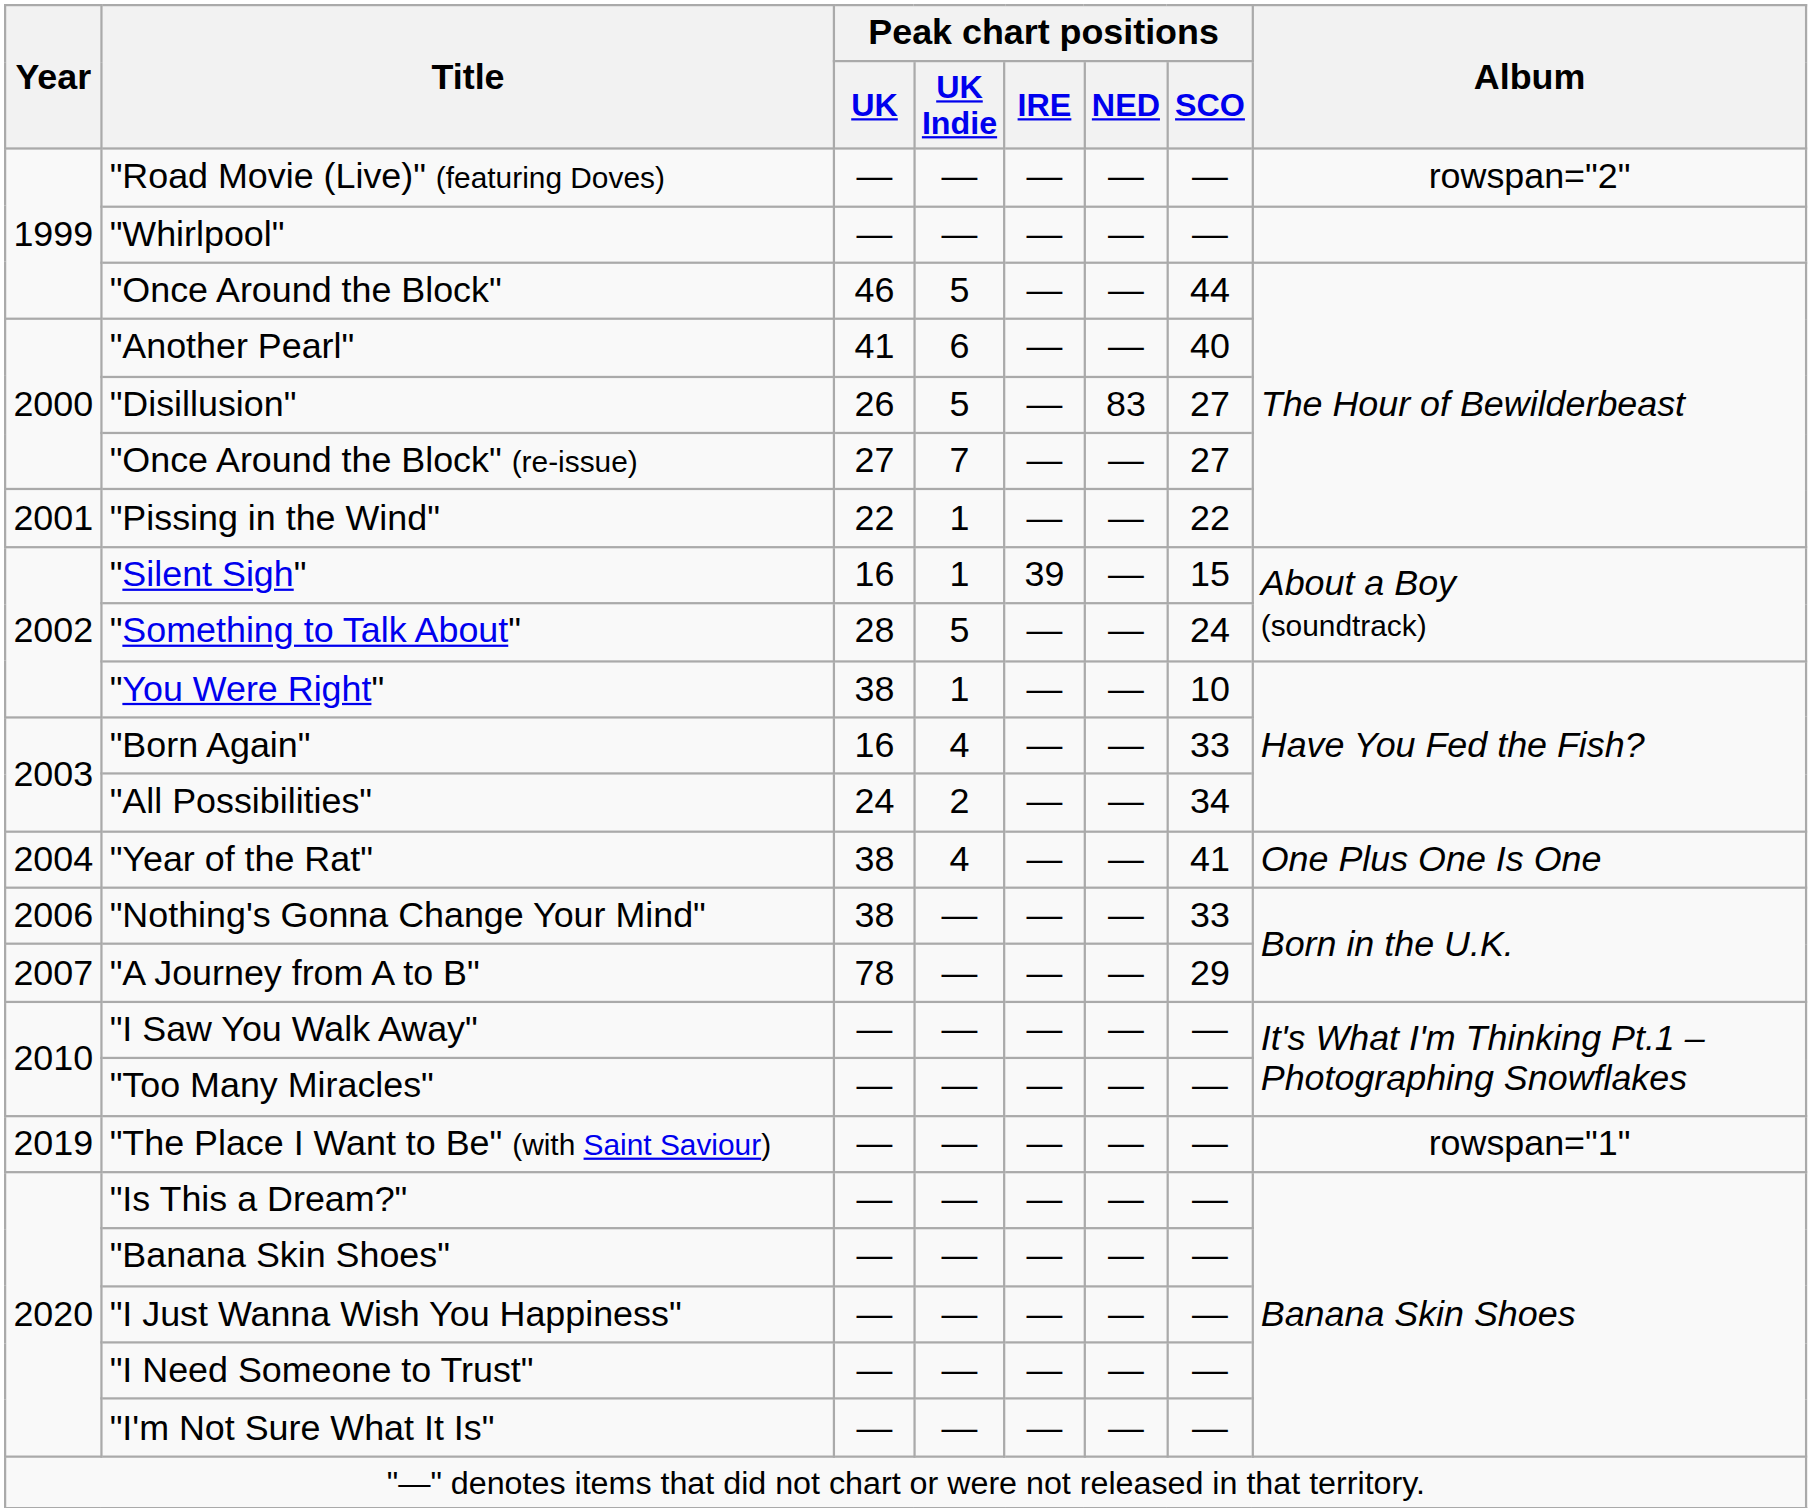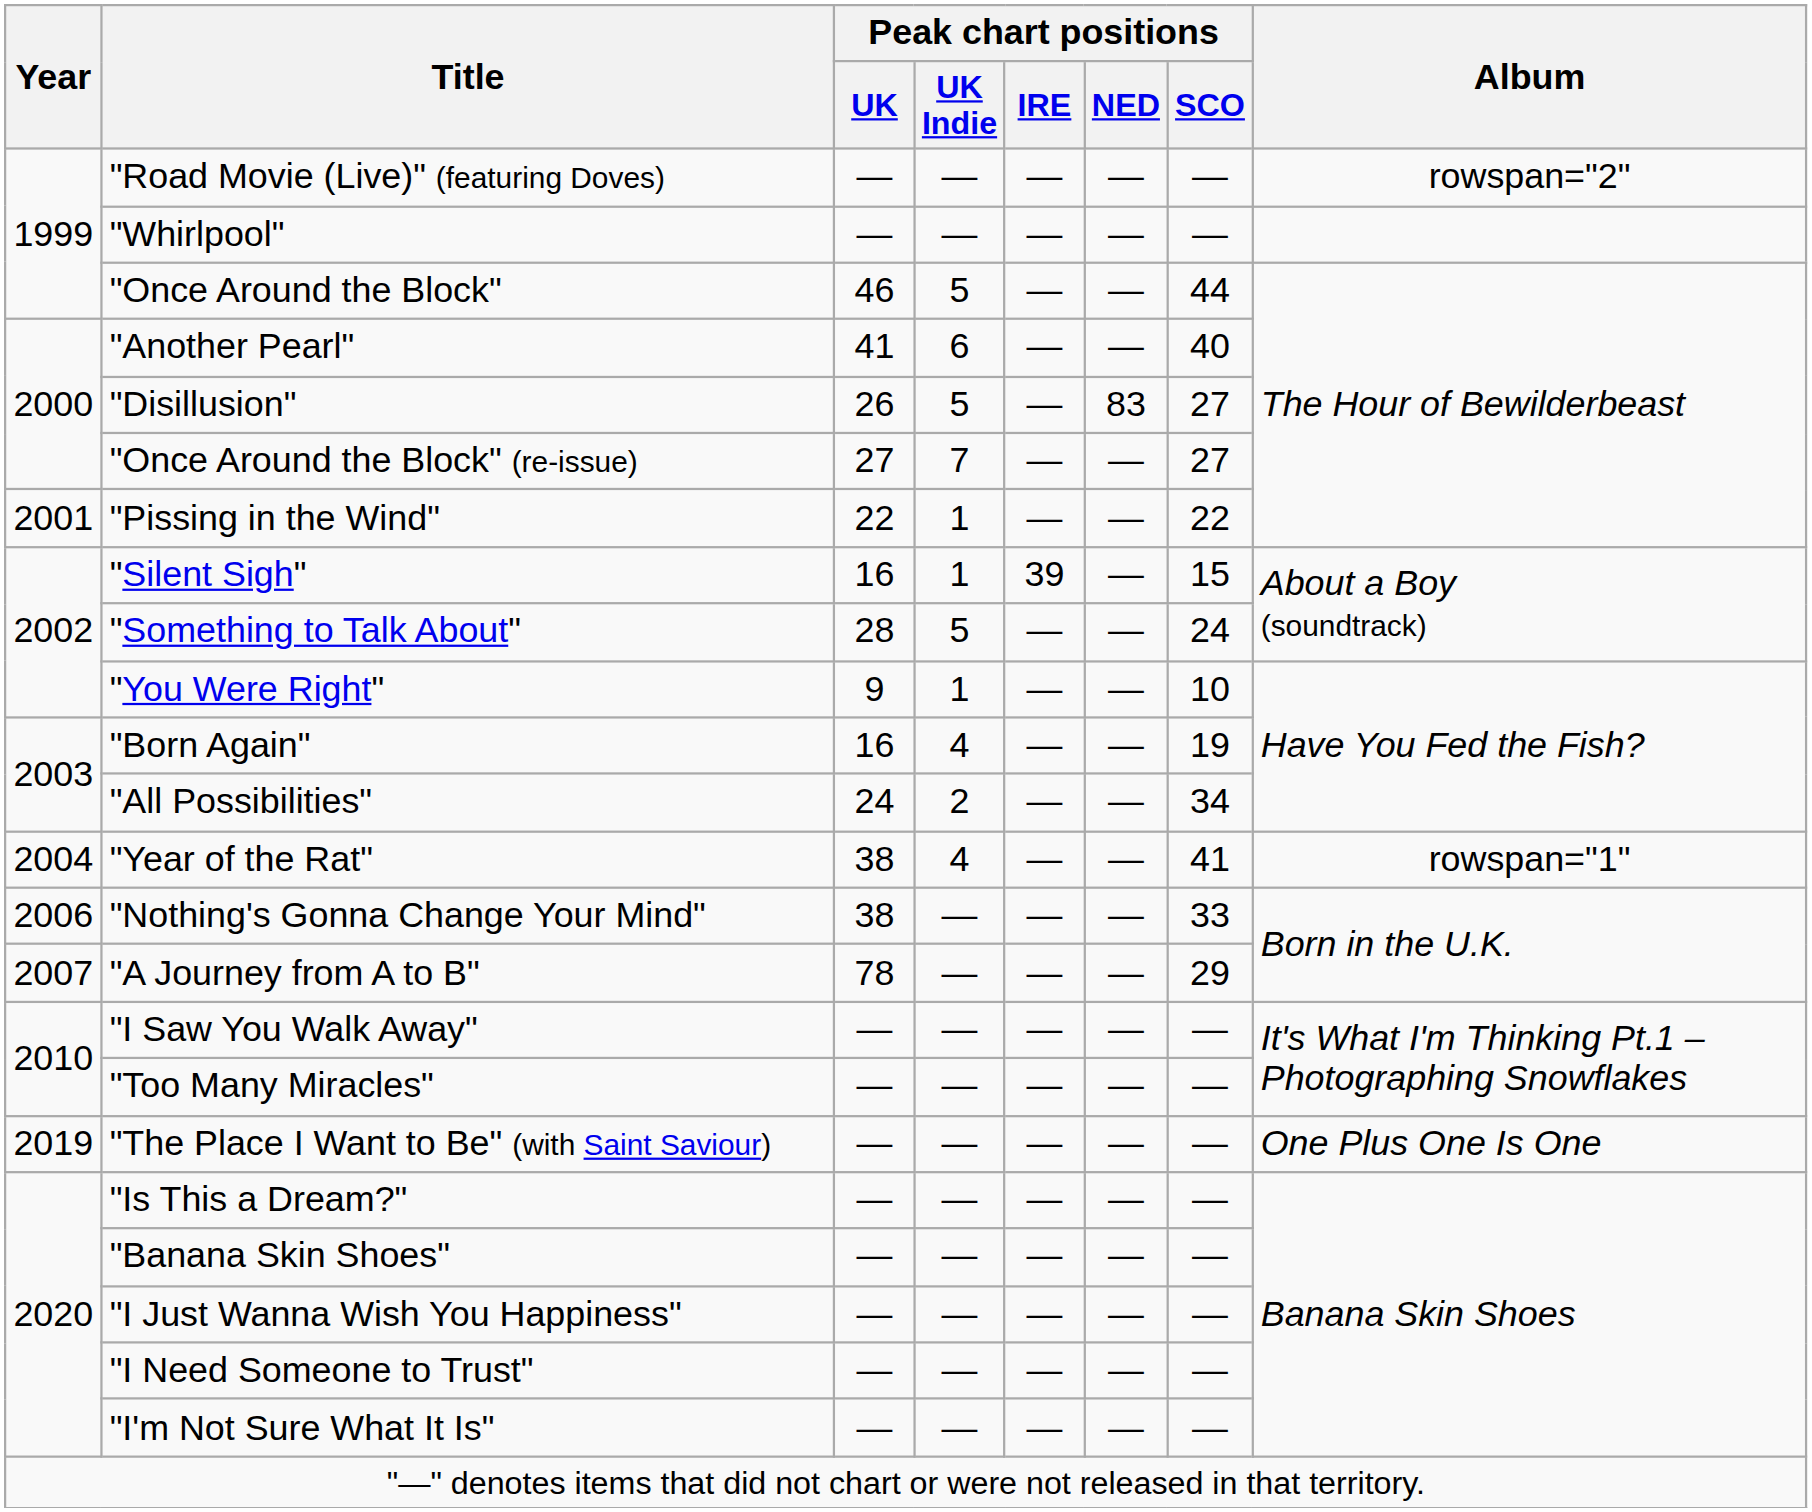"You Were Right" | Peak chart positions / UK: 38 -> 9
"Born Again" | Peak chart positions / SCO: 33 -> 19
"Year of the Rat" | Album: One Plus One Is One -> rowspan="1"
"The Place I Want to Be" (with Saint Saviour) | Album: rowspan="1" -> One Plus One Is One
